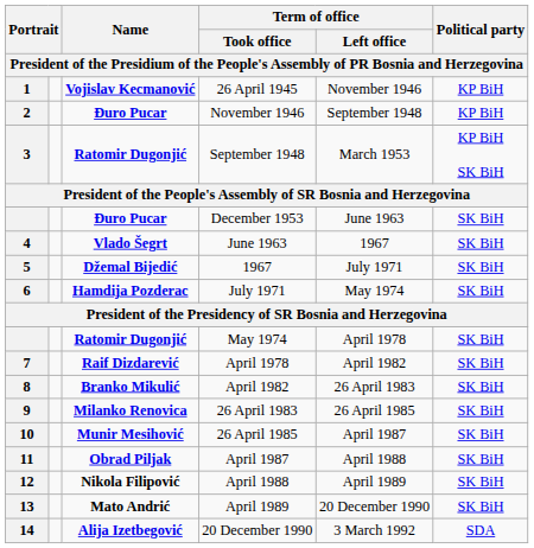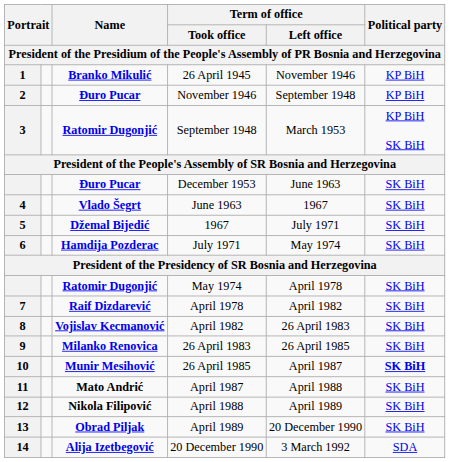1 | Name: Vojislav Kecmanović -> Branko Mikulić
8 | Name: Branko Mikulić -> Vojislav Kecmanović
10 | Political party: normal -> bold
11 | Name: Obrad Piljak -> Mato Andrić
13 | Name: Mato Andrić -> Obrad Piljak
